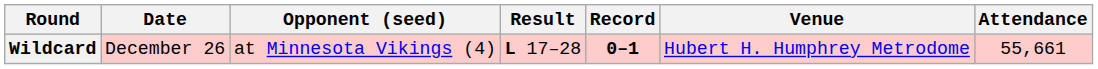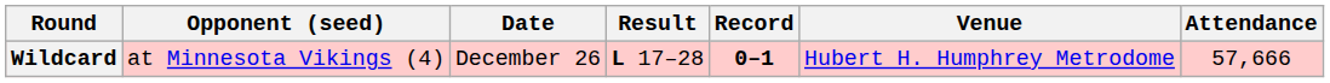columns swapped: Date <-> Opponent (seed)
Wildcard | Attendance: 55,661 -> 57,666
